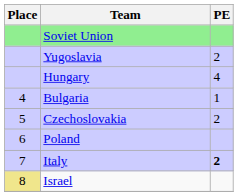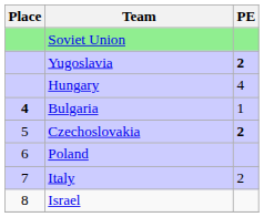Yugoslavia | PE: normal -> bold
Bulgaria | Place: normal -> bold
Czechoslovakia | PE: normal -> bold
Italy | PE: bold -> normal
Israel | Place: khaki background -> no background
